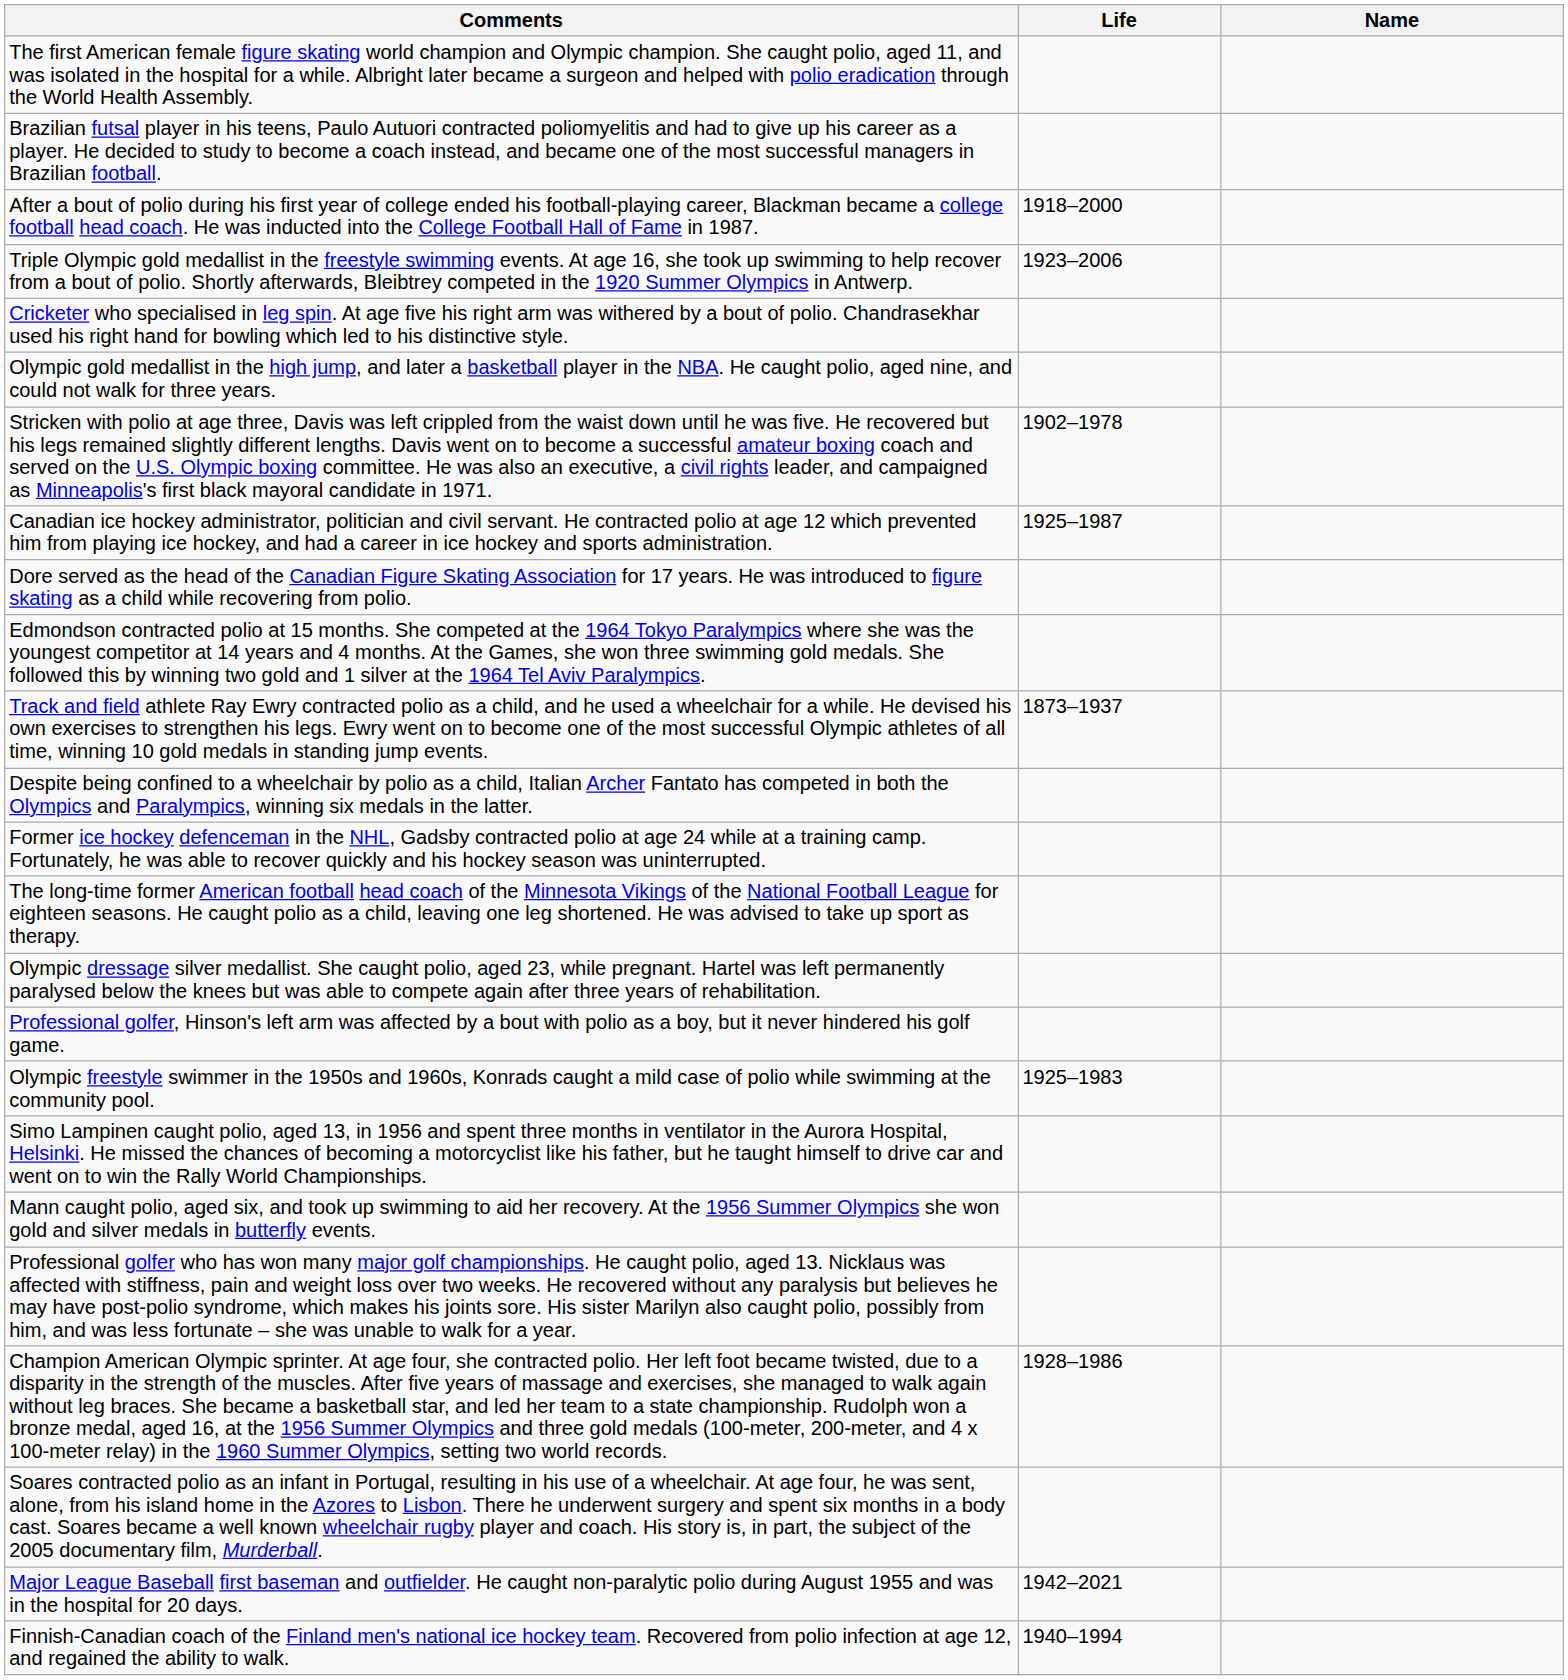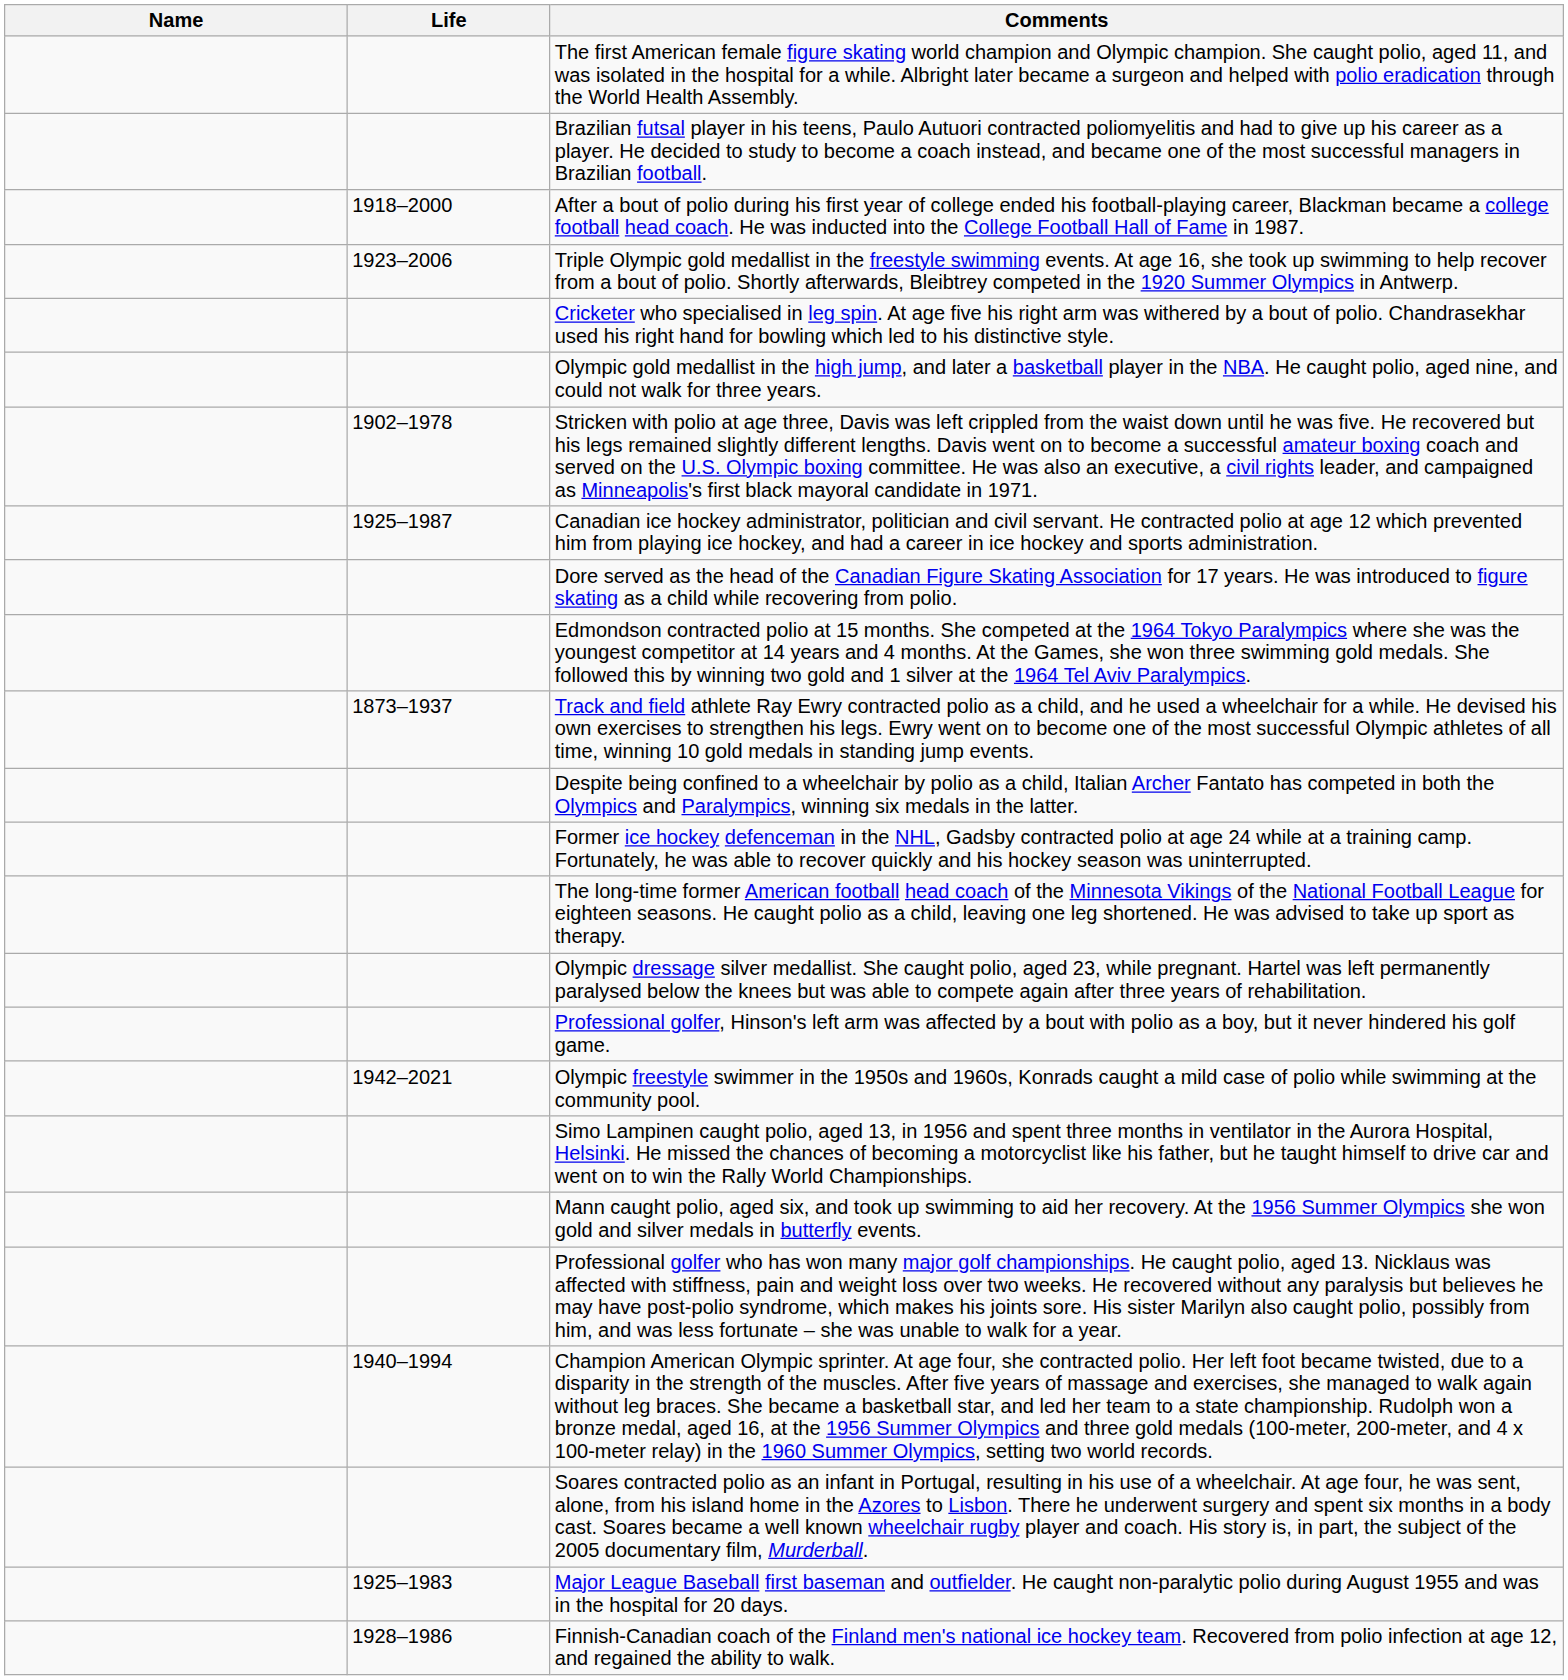columns swapped: Name <-> Comments
row 18 | Life: 1925–1983 -> 1942–2021
row 22 | Life: 1928–1986 -> 1940–1994
row 24 | Life: 1942–2021 -> 1925–1983
row 25 | Life: 1940–1994 -> 1928–1986
